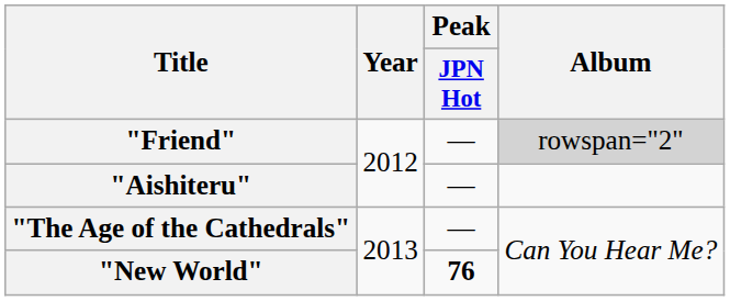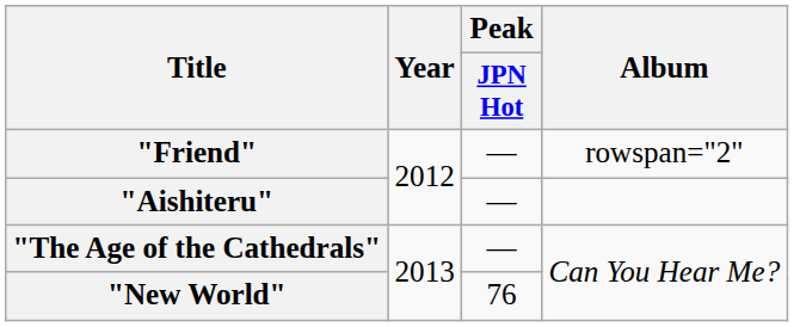"Friend" | Album: lightgrey background -> no background
"New World" | Peak / JPN Hot: bold -> normal
